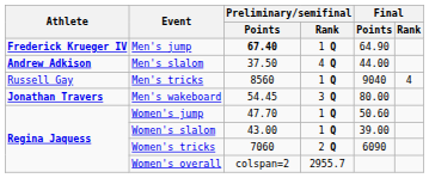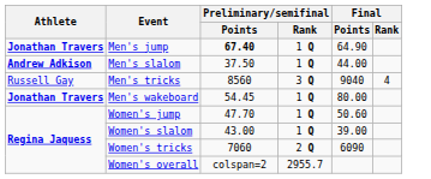Men's jump | Athlete: Frederick Krueger IV -> Jonathan Travers
Men's slalom | Preliminary/semifinal / Rank: 4 Q -> 1 Q
Men's tricks | Preliminary/semifinal / Rank: 1 Q -> 3 Q
Men's wakeboard | Preliminary/semifinal / Rank: 3 Q -> 1 Q
